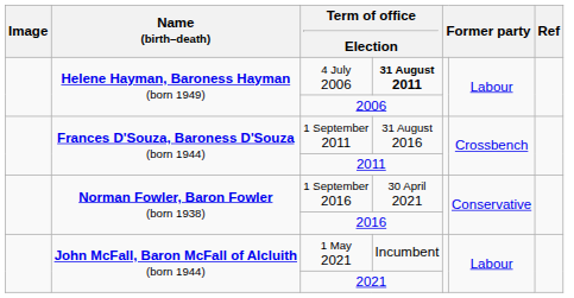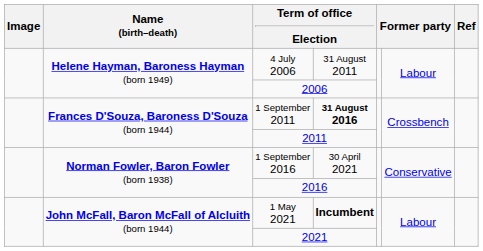4 July 2006 | column 4: bold -> normal
1 September 2011 | column 4: normal -> bold
1 May 2021 | column 4: normal -> bold
